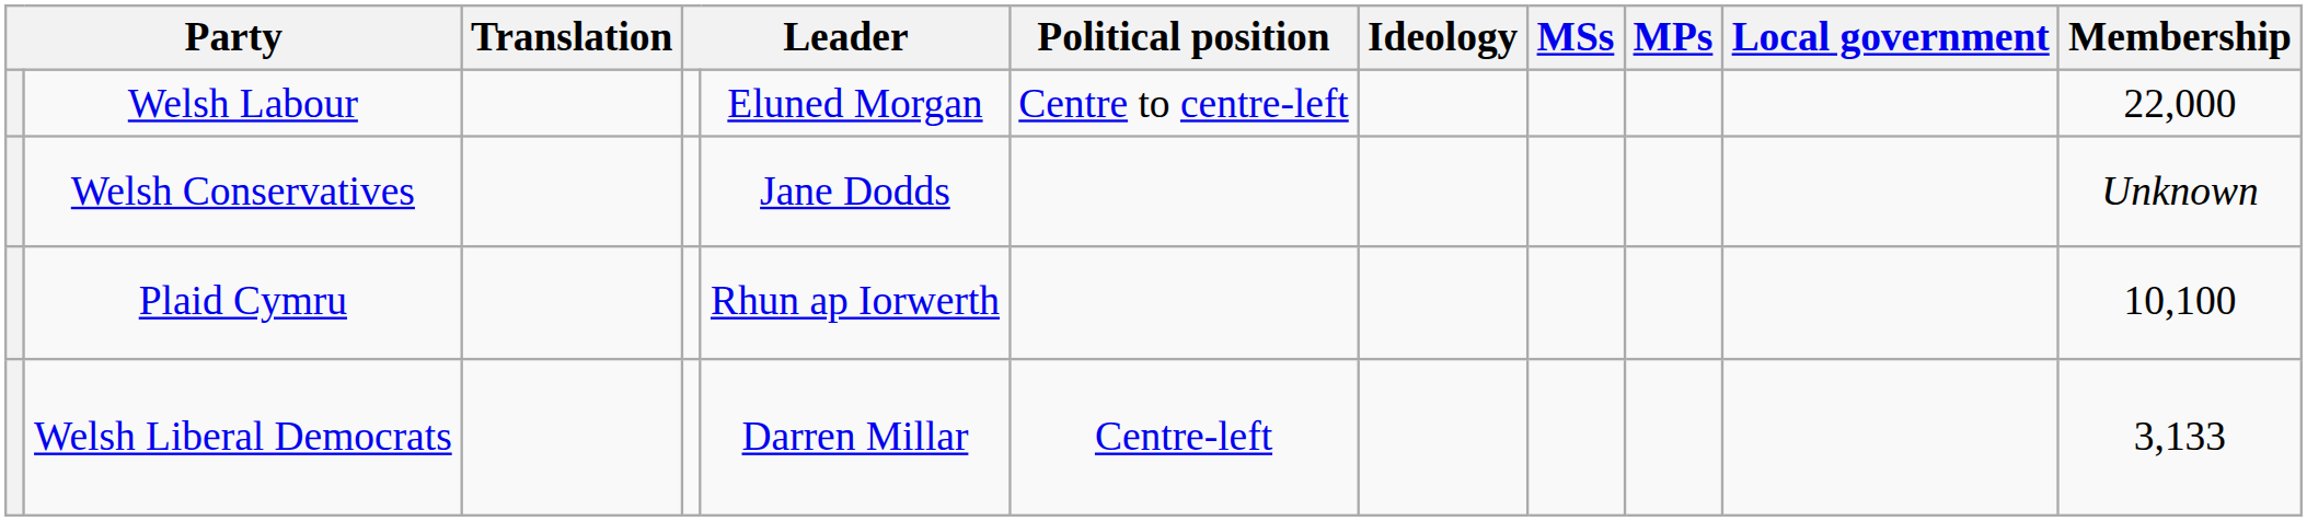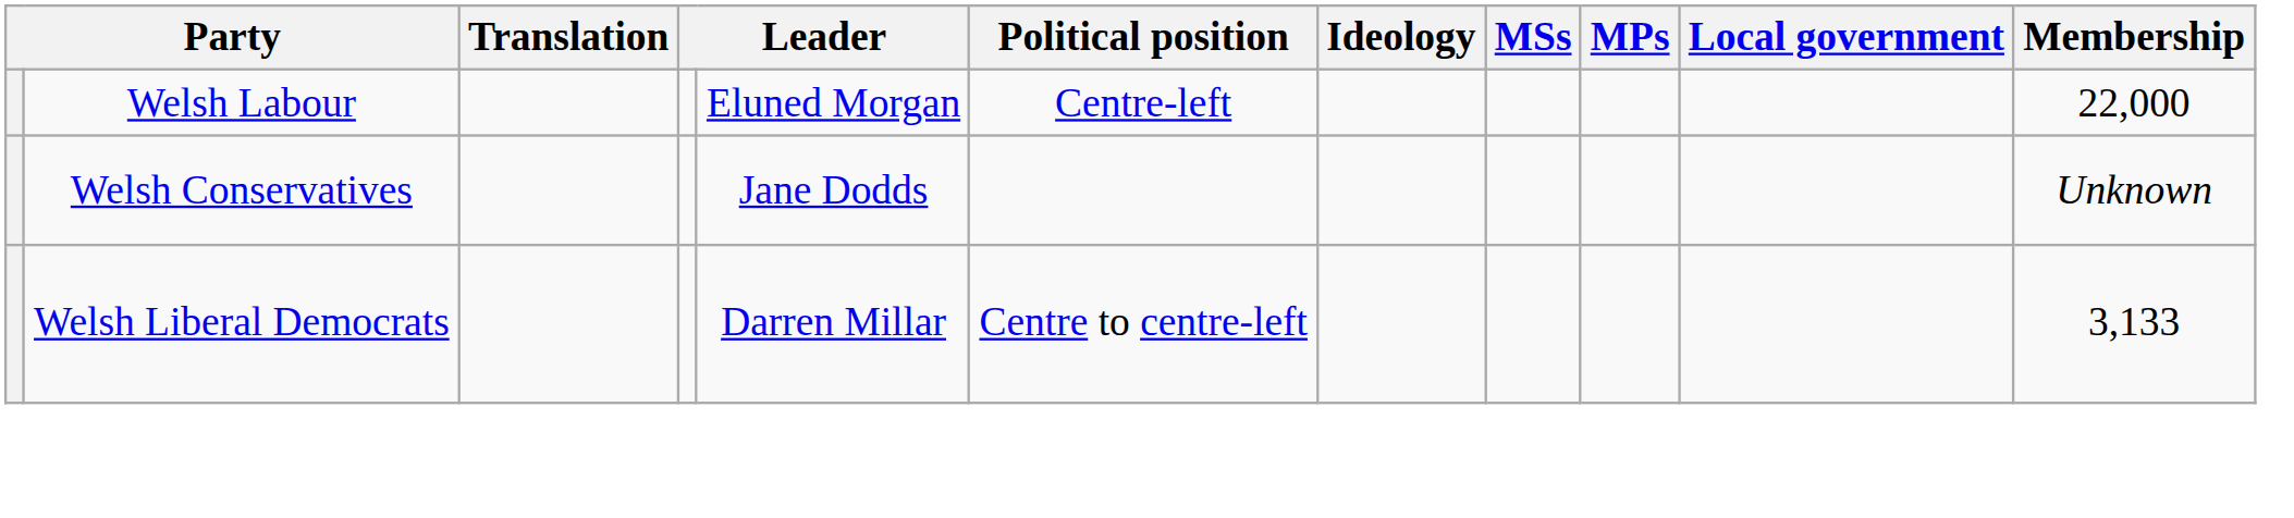Welsh Labour | Political position: Centre to centre-left -> Centre-left
- row: Plaid Cymru | Rhun ap Iorwerth | 10,100
Welsh Liberal Democrats | Political position: Centre-left -> Centre to centre-left
